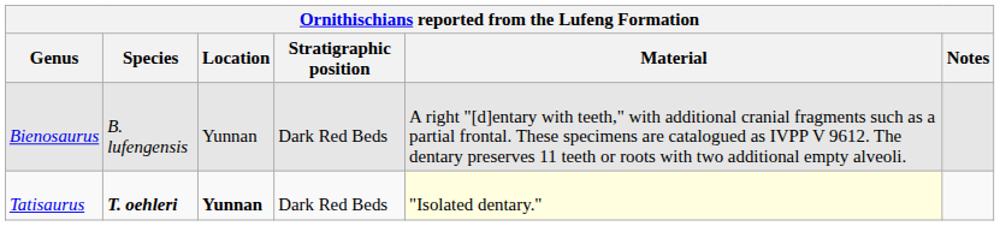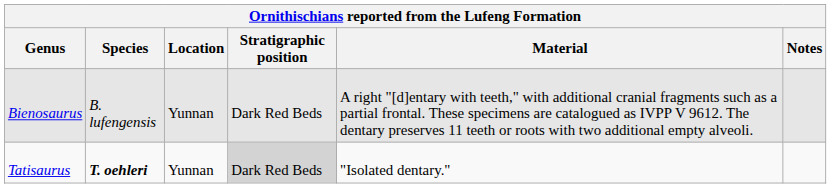Tatisaurus | Location: bold -> normal
Tatisaurus | Stratigraphic position: no background -> lightgrey background
Tatisaurus | Material: lightyellow background -> no background
